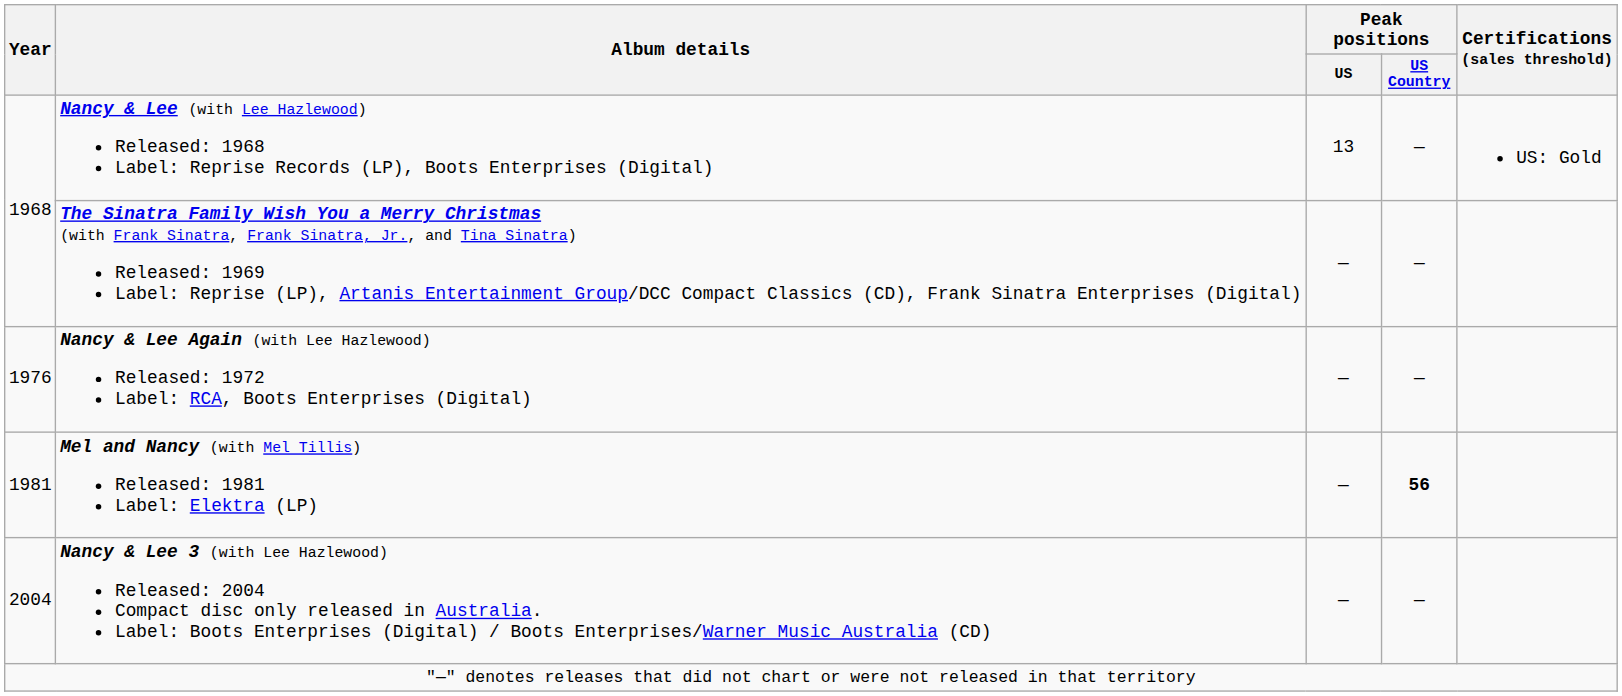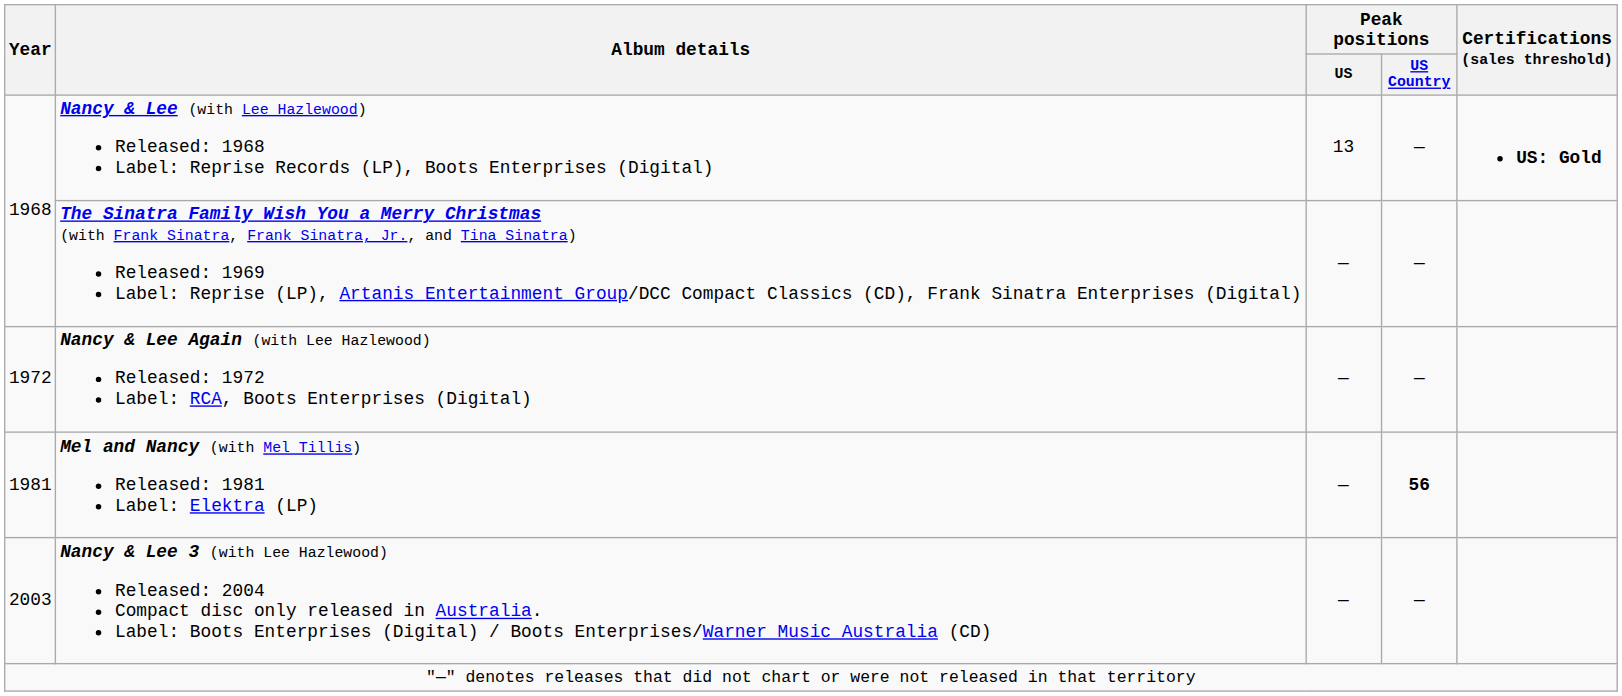row 3 | Certifications (sales threshold): normal -> bold
row 5 | Year: 1976 -> 1972
row 7 | Year: 2004 -> 2003
